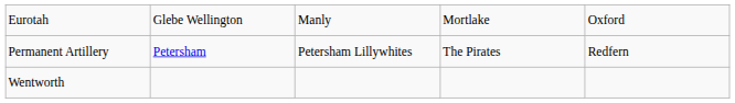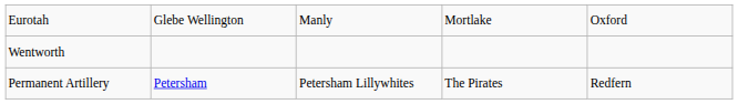rows swapped: Permanent Artillery <-> Wentworth
